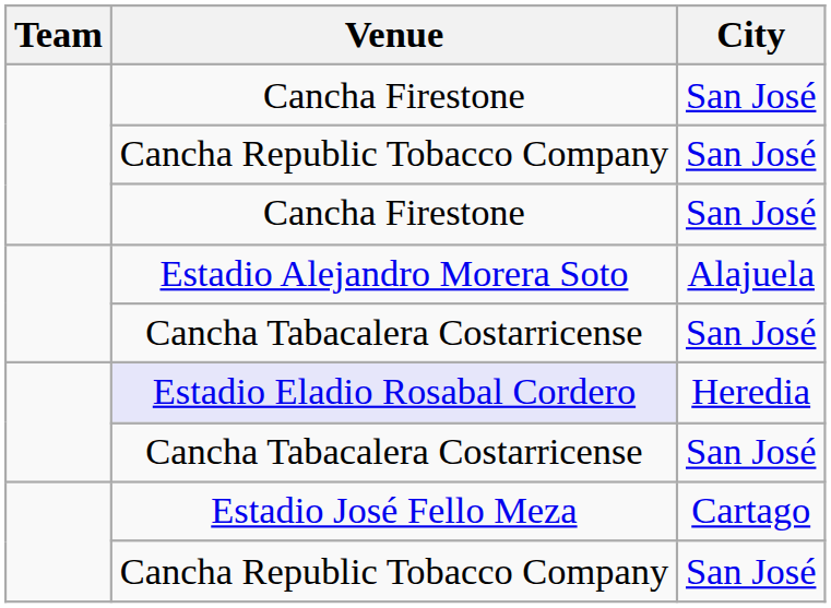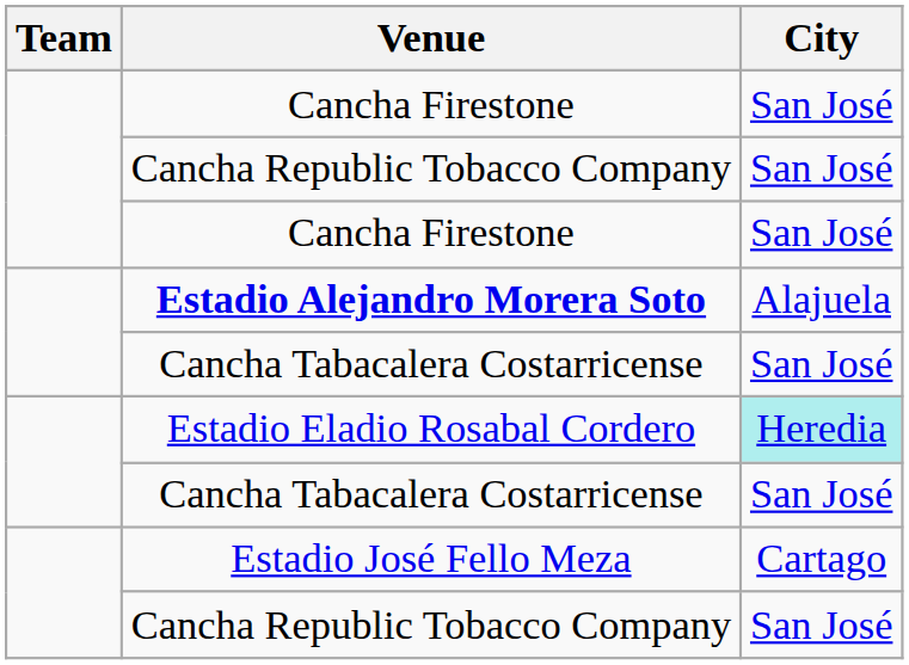Estadio Alejandro Morera Soto | Venue: normal -> bold
Estadio Eladio Rosabal Cordero | Venue: lavender background -> no background
Estadio Eladio Rosabal Cordero | City: no background -> paleturquoise background
